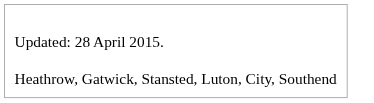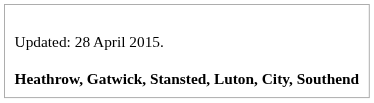row 2 | column 1: normal -> bold
